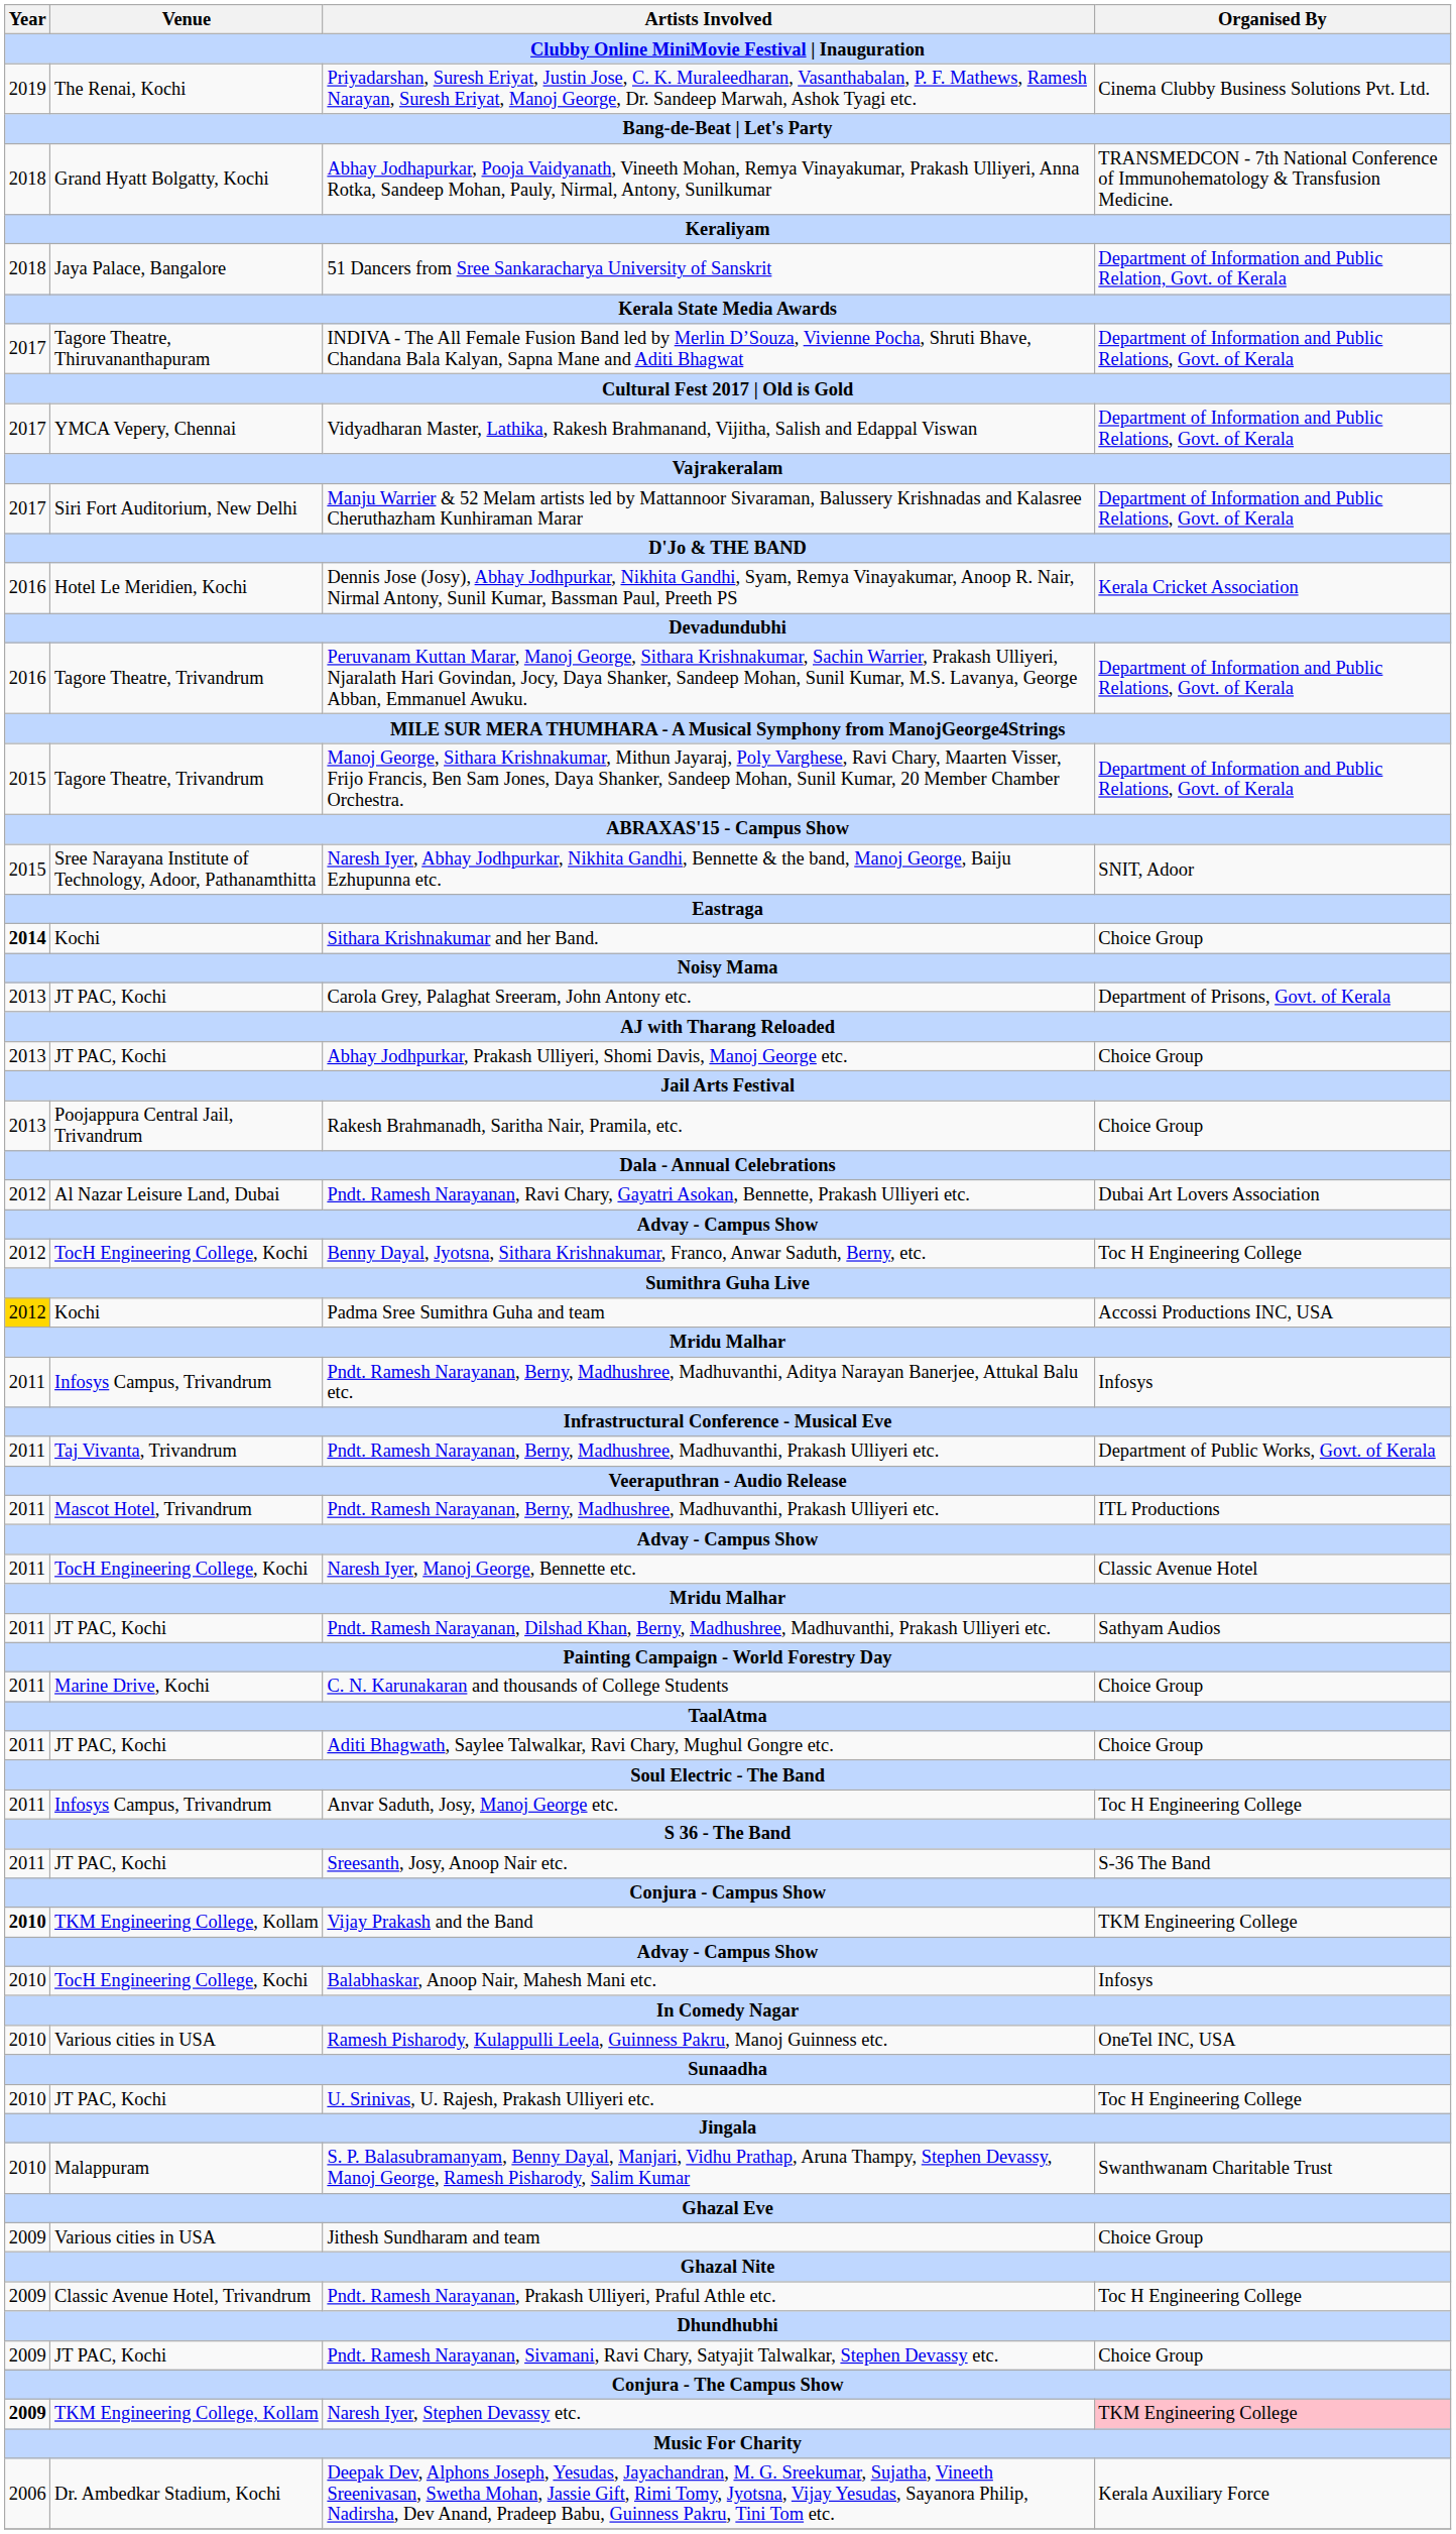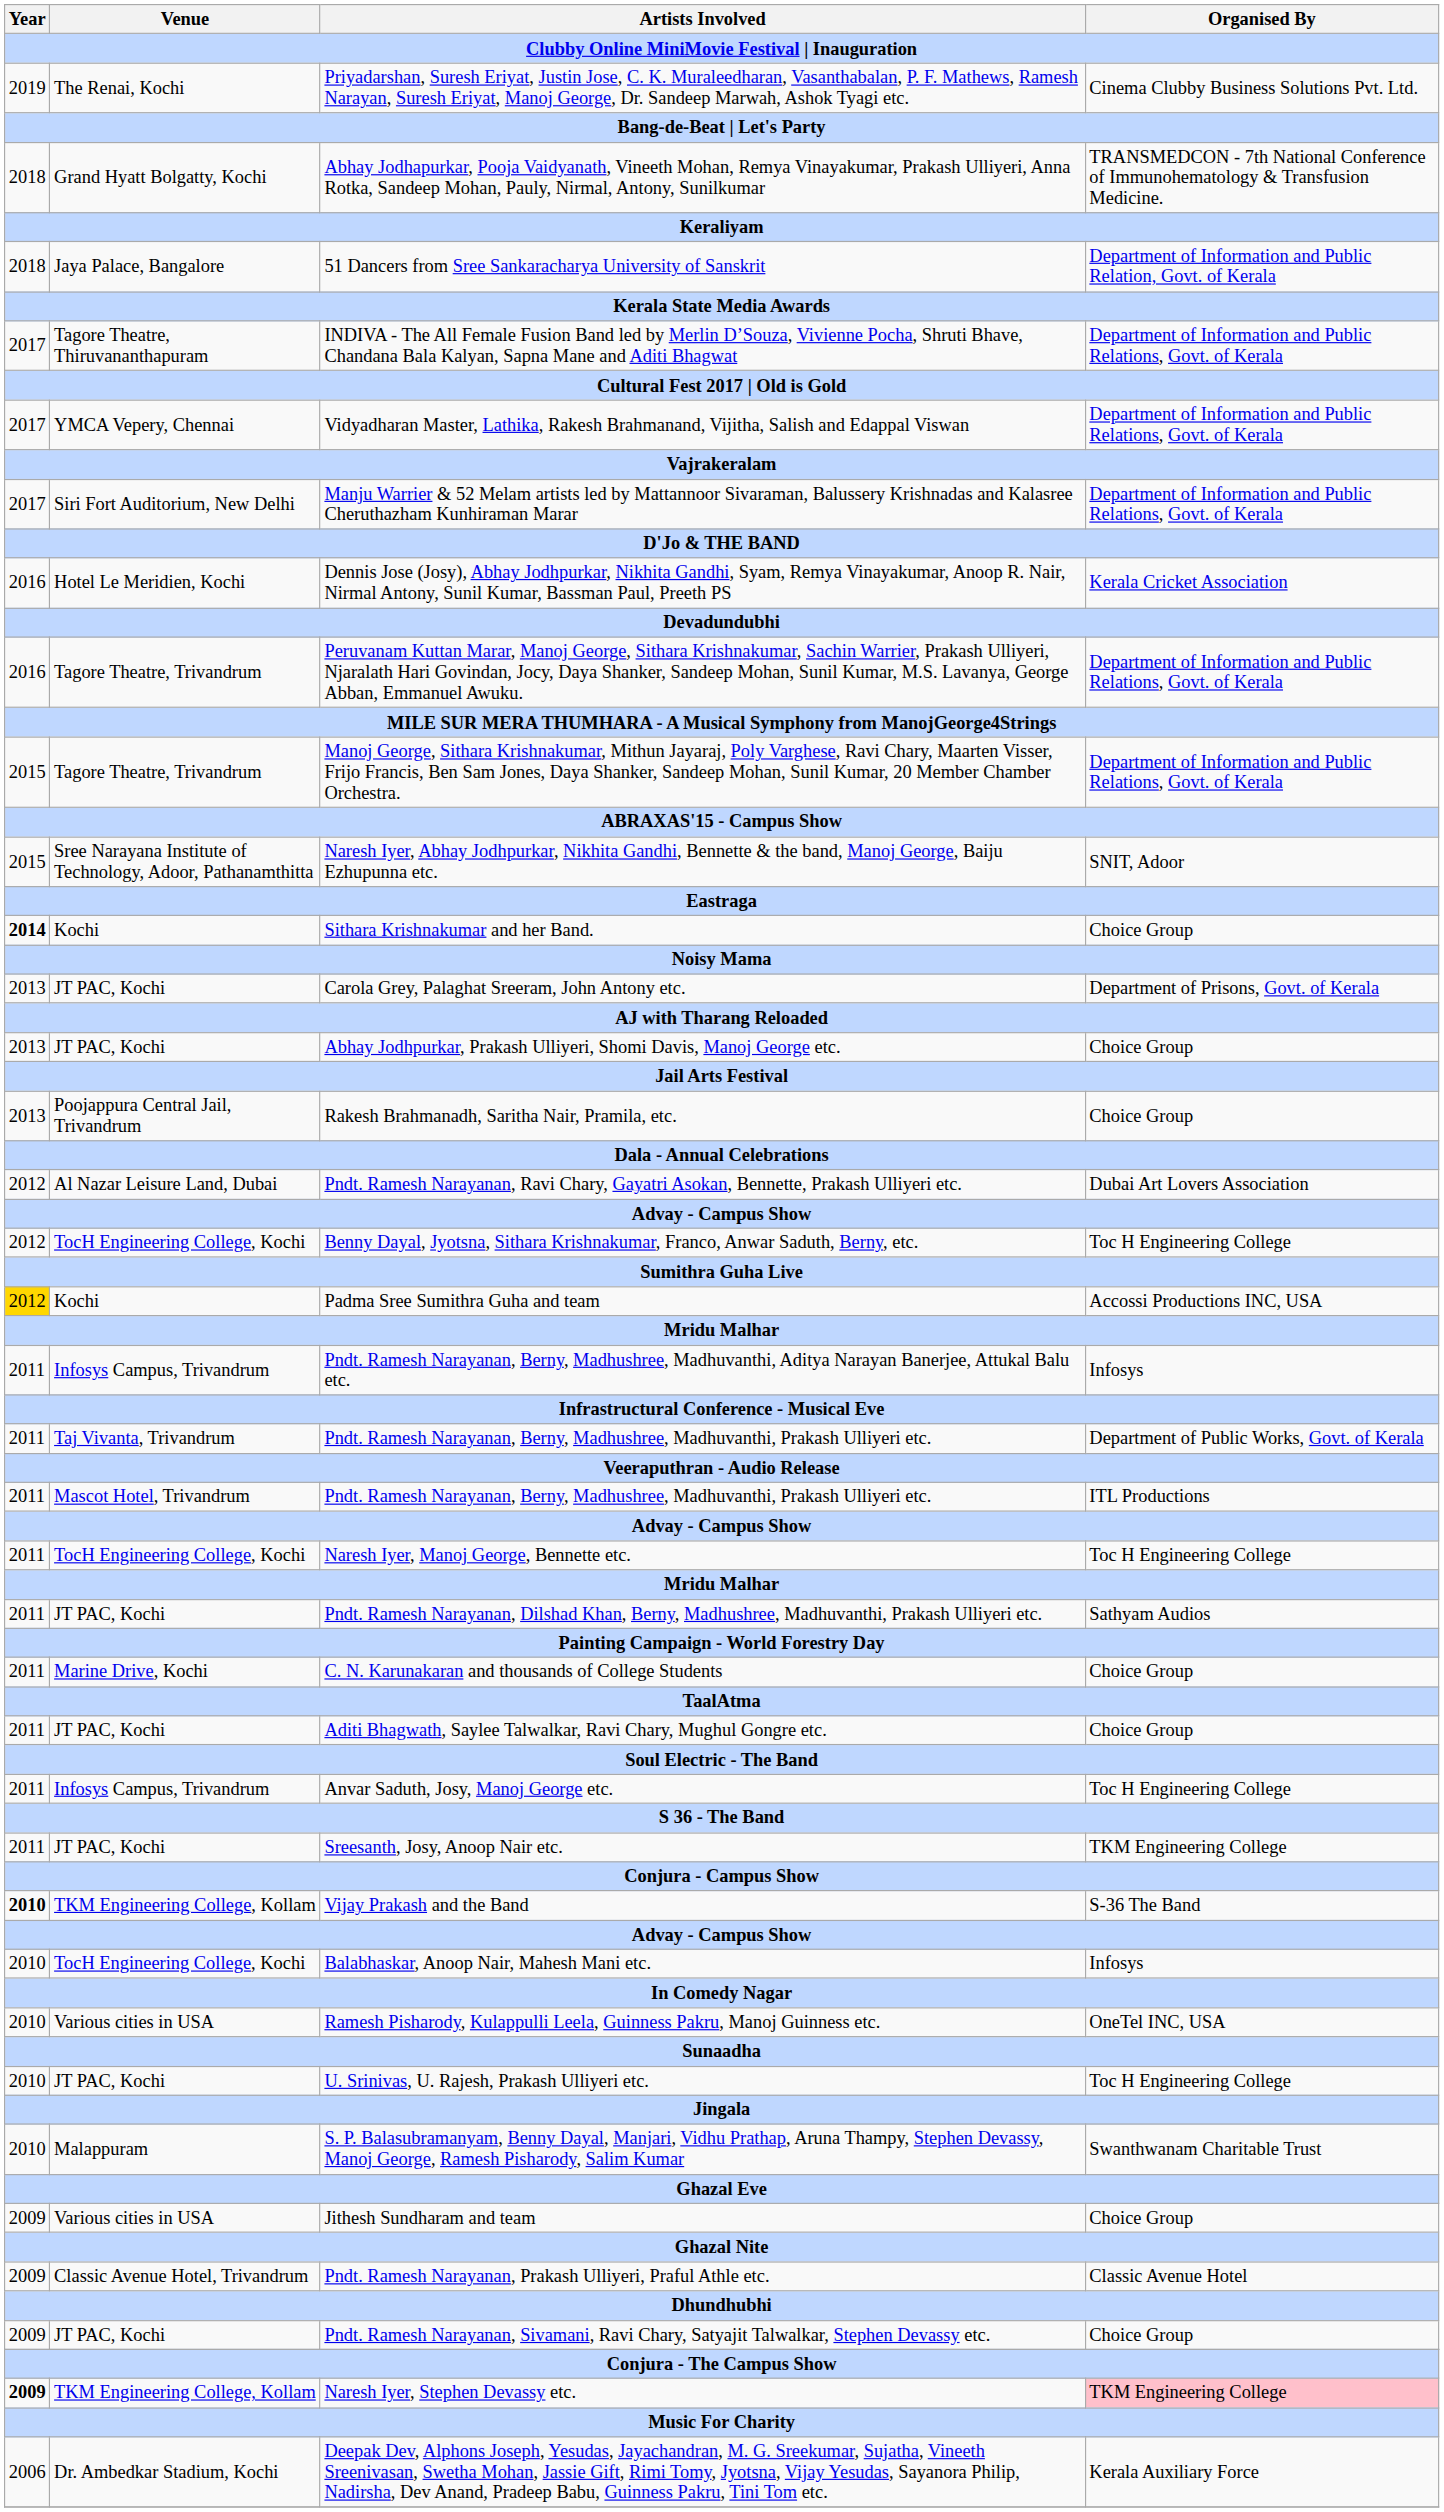Naresh Iyer, Manoj George, Bennette etc. | Organised By: Classic Avenue Hotel -> Toc H Engineering College
Sreesanth, Josy, Anoop Nair etc. | Organised By: S-36 The Band -> TKM Engineering College
Vijay Prakash and the Band | Organised By: TKM Engineering College -> S-36 The Band
Pndt. Ramesh Narayanan, Prakash Ulliyeri, Praful Athle etc. | Organised By: Toc H Engineering College -> Classic Avenue Hotel
